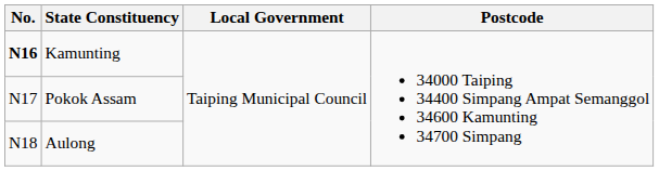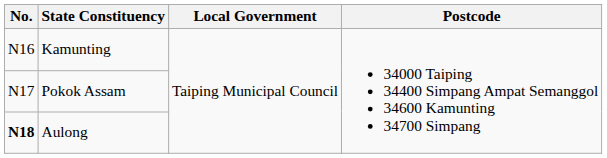Kamunting | No.: bold -> normal
Aulong | No.: normal -> bold
